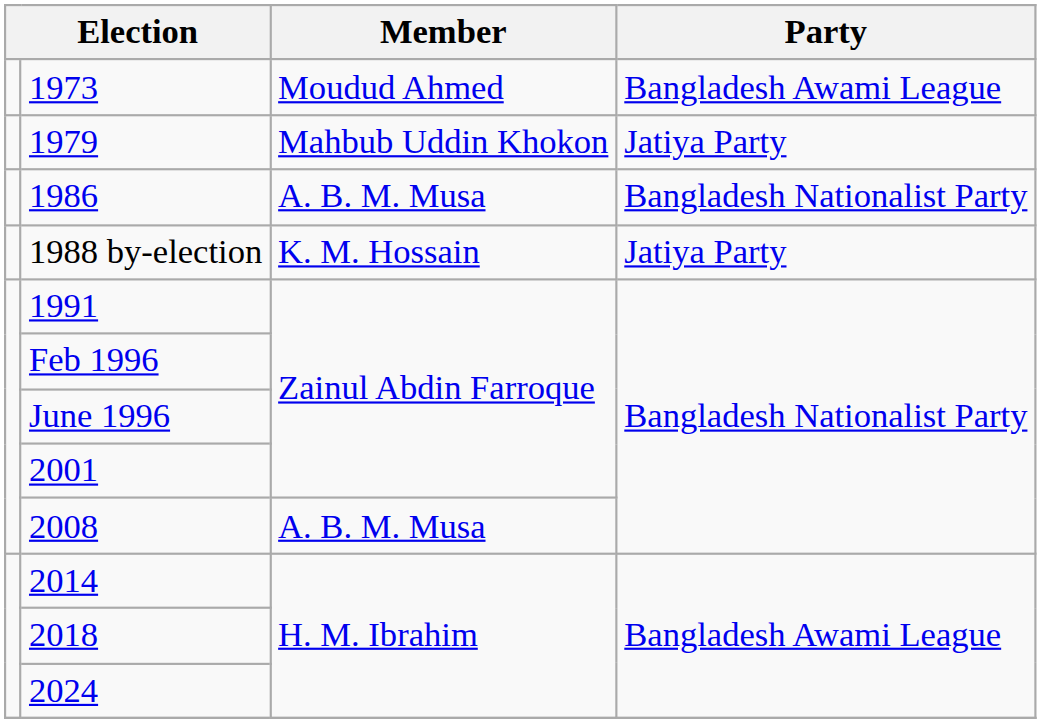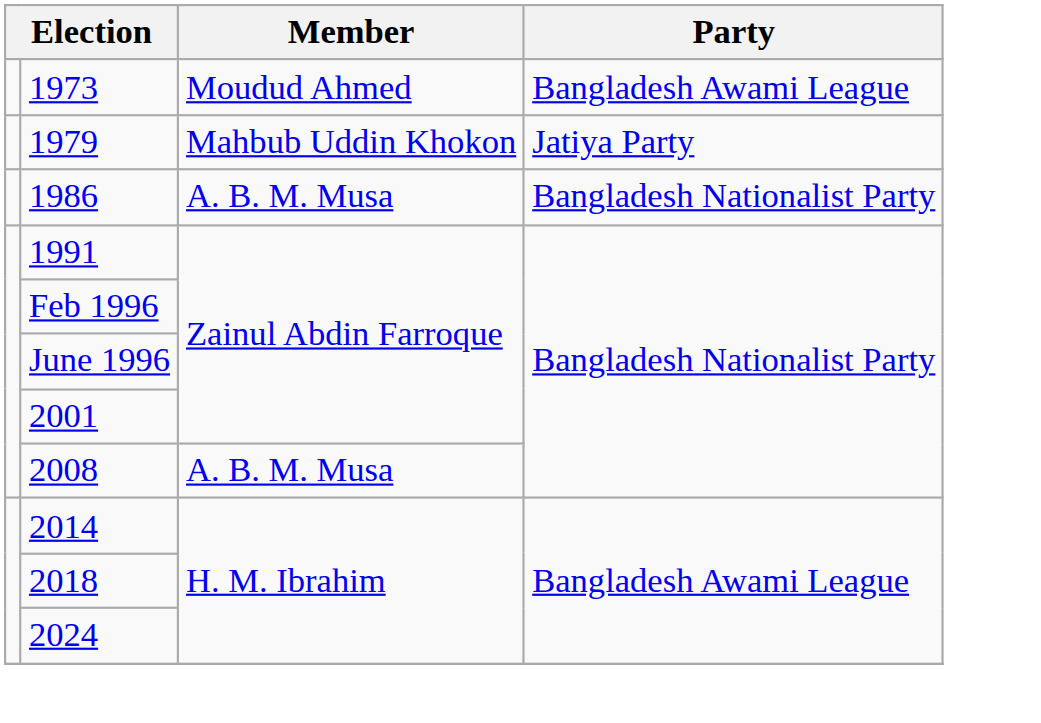- row: 1988 by-election | K. M. Hossain | Jatiya Party
